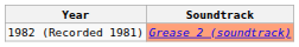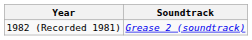1982 (Recorded 1981) | Soundtrack: lightsalmon background -> no background
